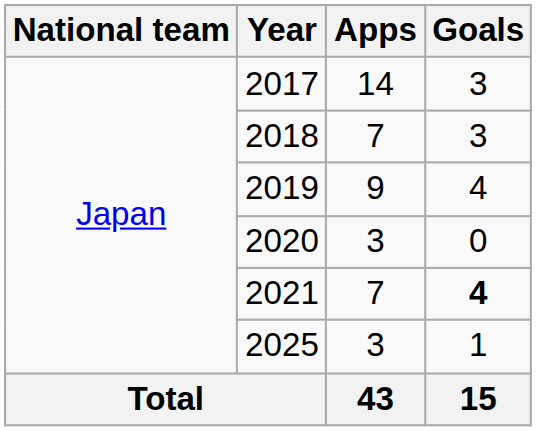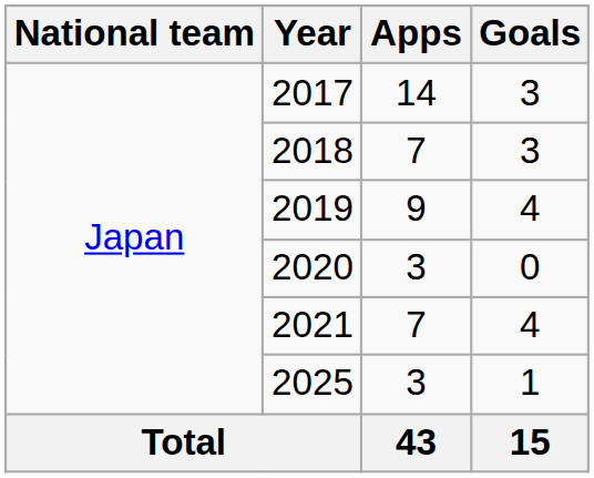2021 | Goals: bold -> normal
